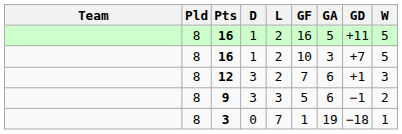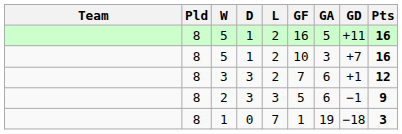columns swapped: W <-> Pts
